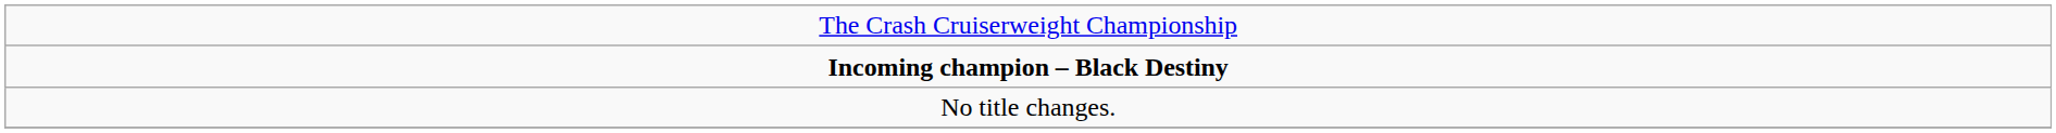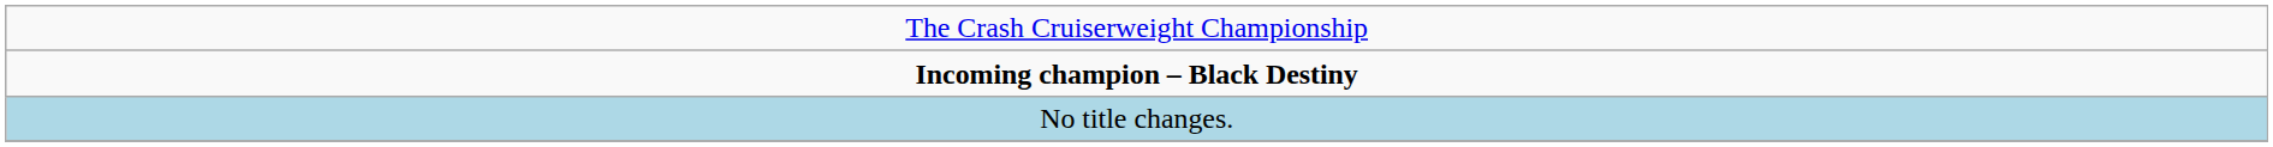No title changes. | column 1: no background -> lightblue background
